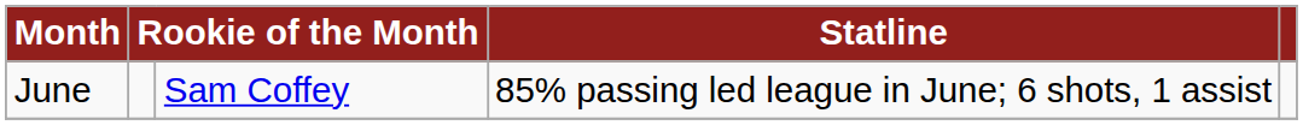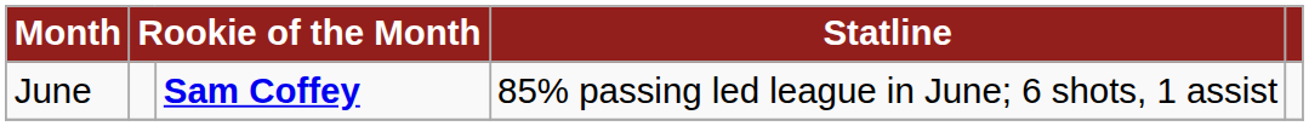June | column 3: normal -> bold
